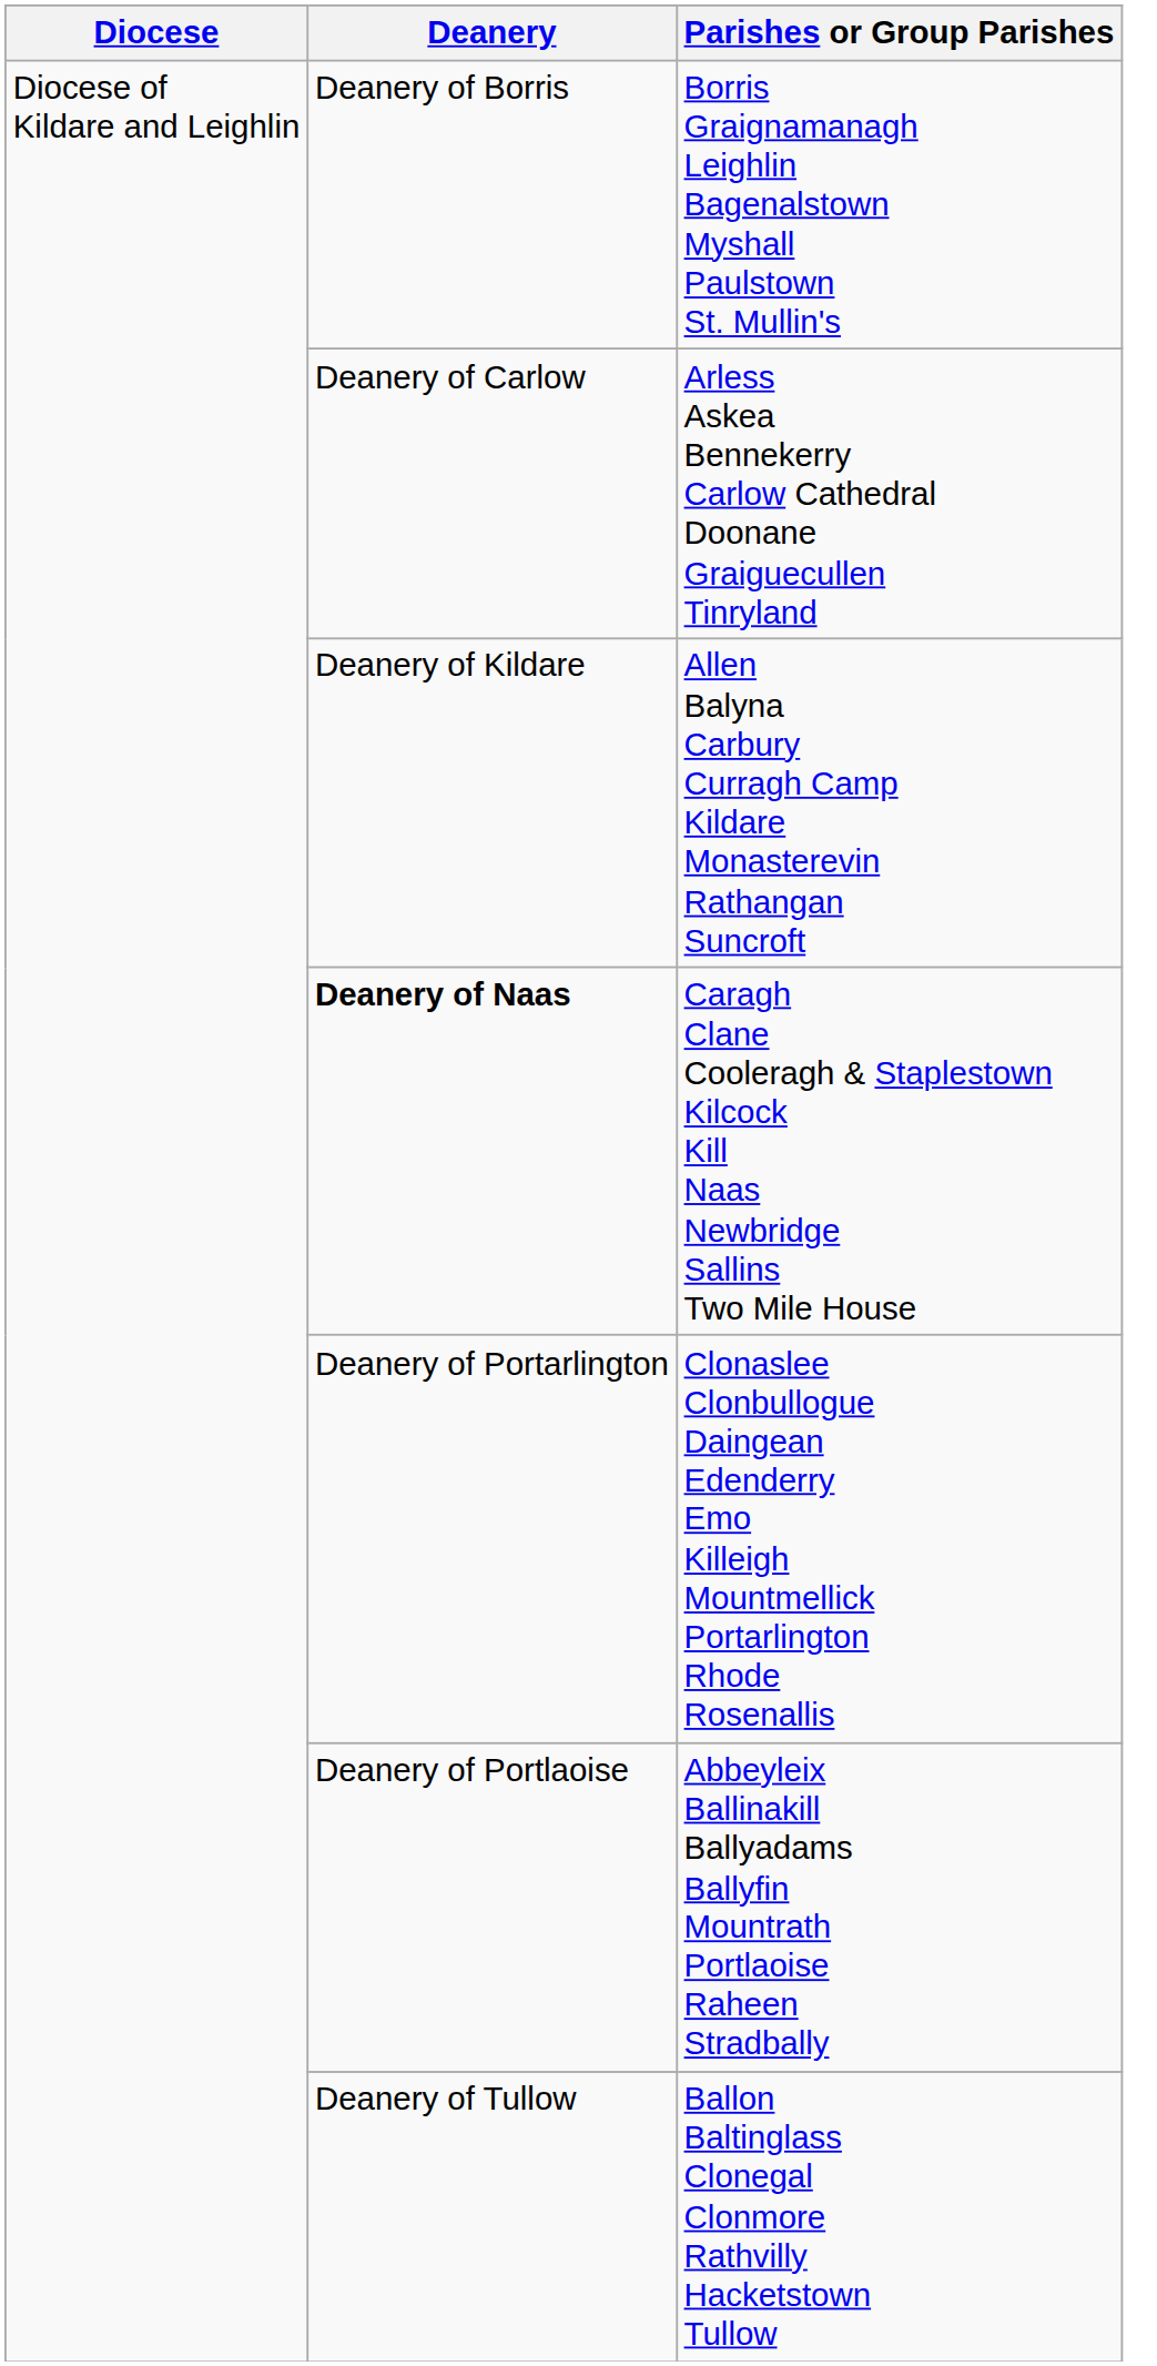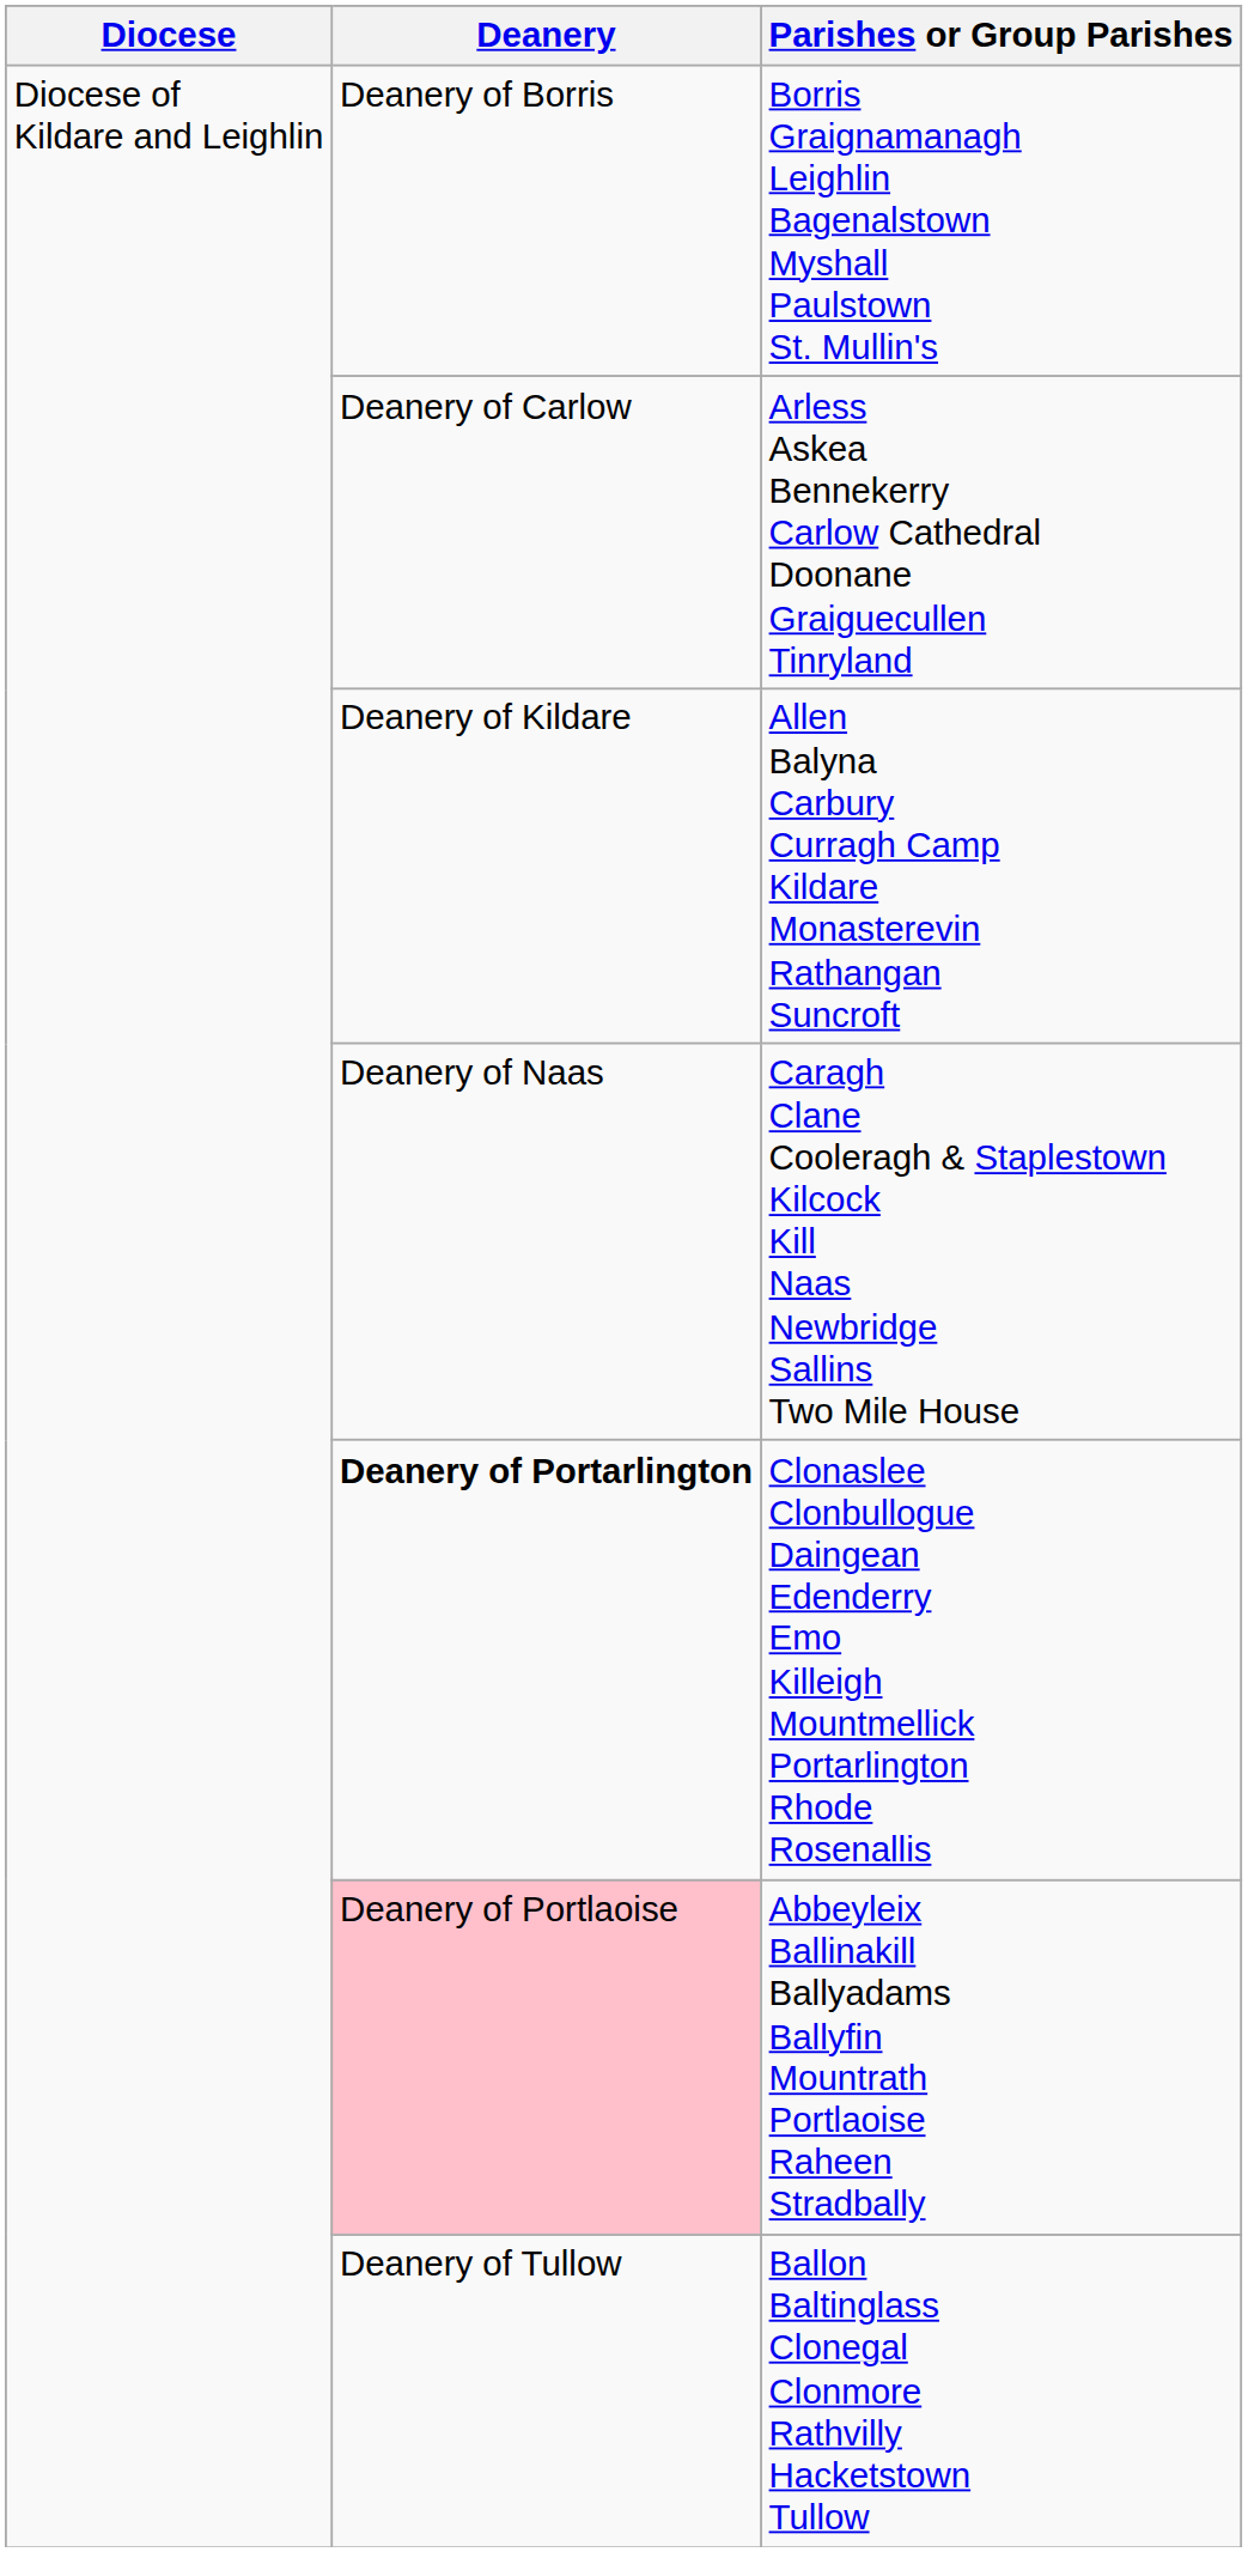Deanery of Naas | Deanery: bold -> normal
Deanery of Portarlington | Deanery: normal -> bold
Deanery of Portlaoise | Deanery: no background -> pink background
